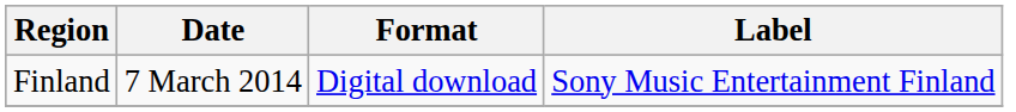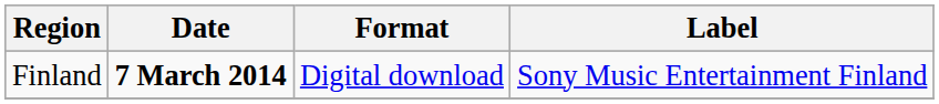Finland | Date: normal -> bold
